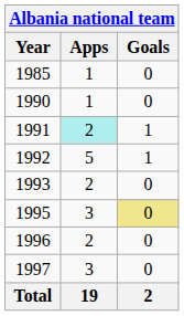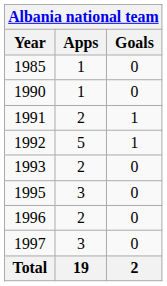1991 | Apps: paleturquoise background -> no background
1995 | Goals: khaki background -> no background
